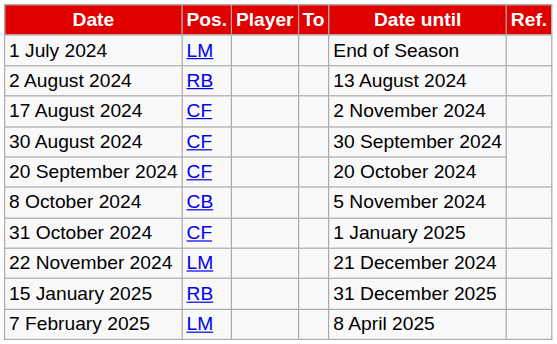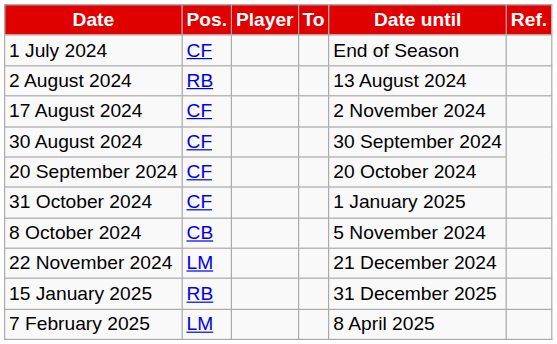1 July 2024 | Pos.: LM -> CF
rows swapped: 8 October 2024 <-> 31 October 2024
